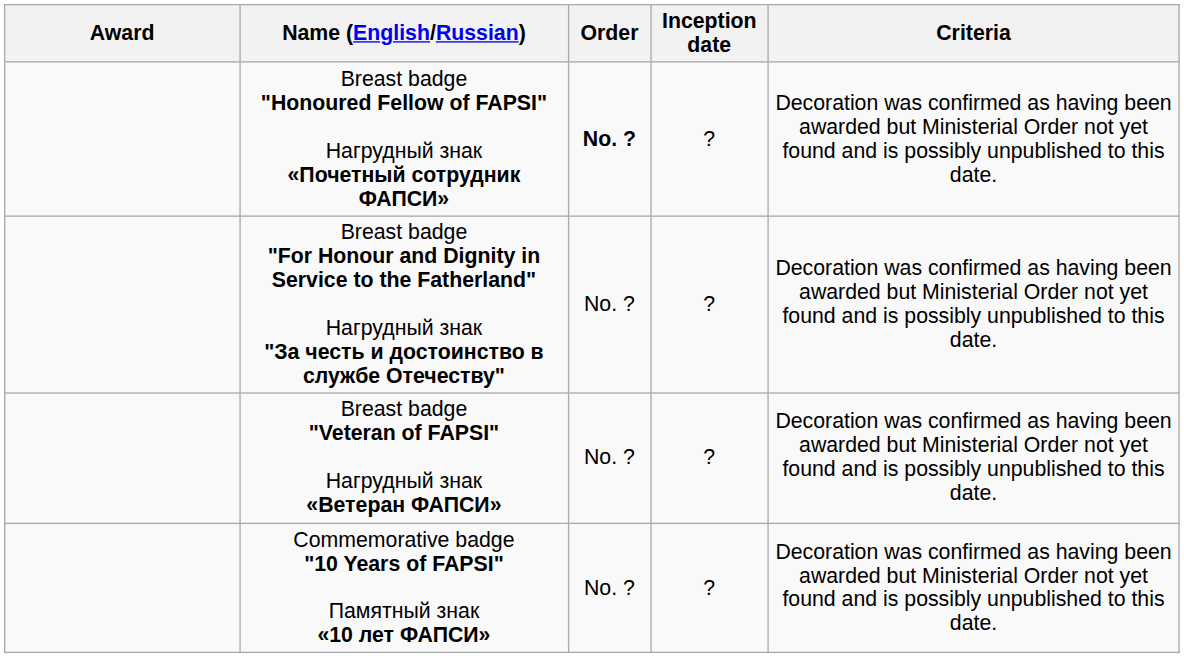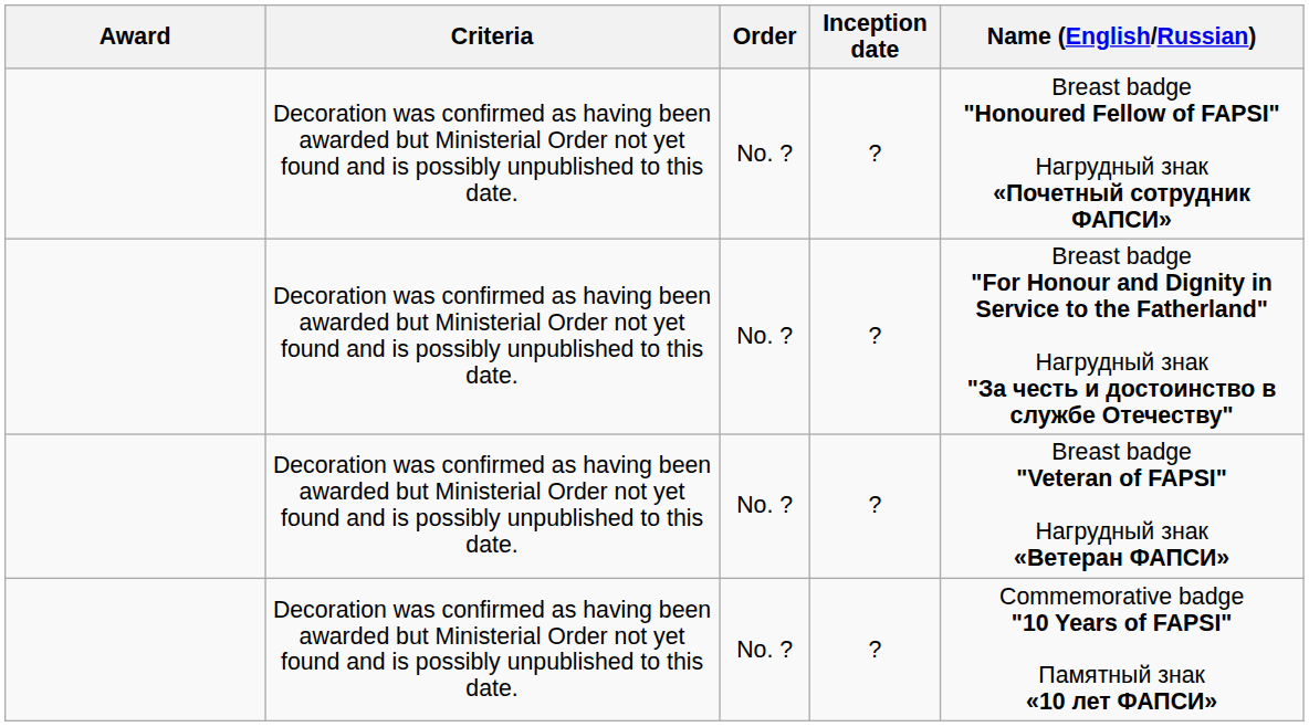columns swapped: Name (English/Russian) <-> Criteria
row 2 | Order: bold -> normal
